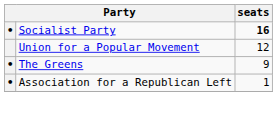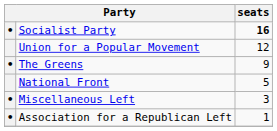+ row: National Front | 5
+ row: • | Miscellaneous Left | 3
